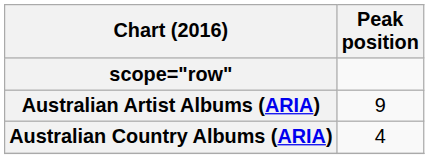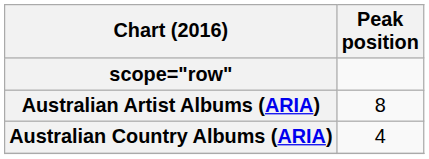Australian Artist Albums (ARIA) | Peak position: 9 -> 8
